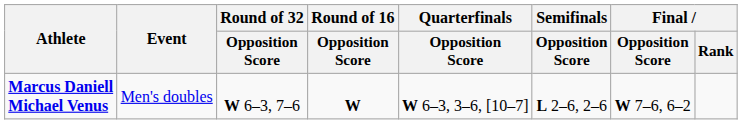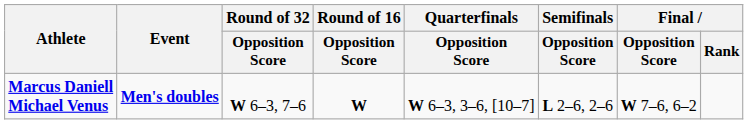Marcus Daniell Michael Venus | Event: normal -> bold
